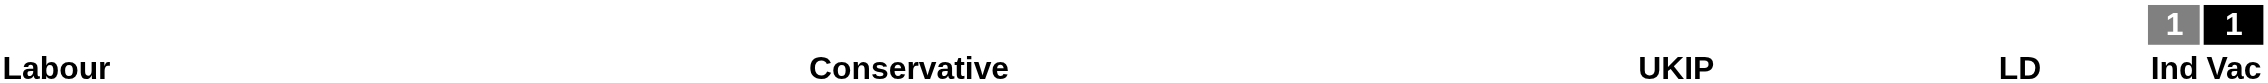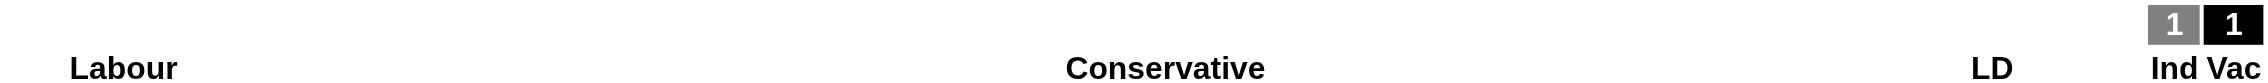- column: 5 | UKIP
